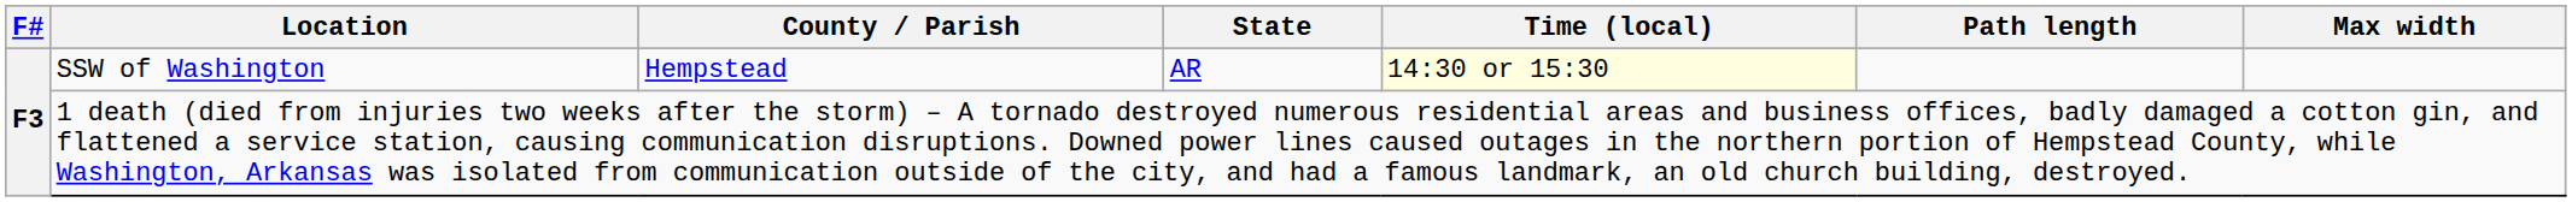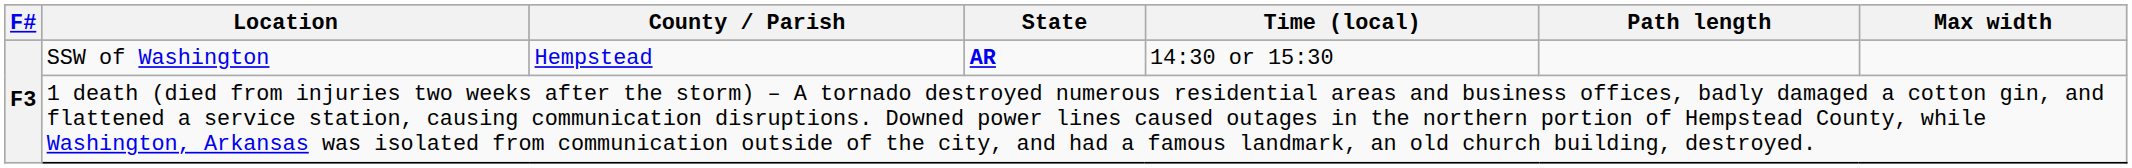SSW of Washington | State: normal -> bold
SSW of Washington | Time (local): lightyellow background -> no background
